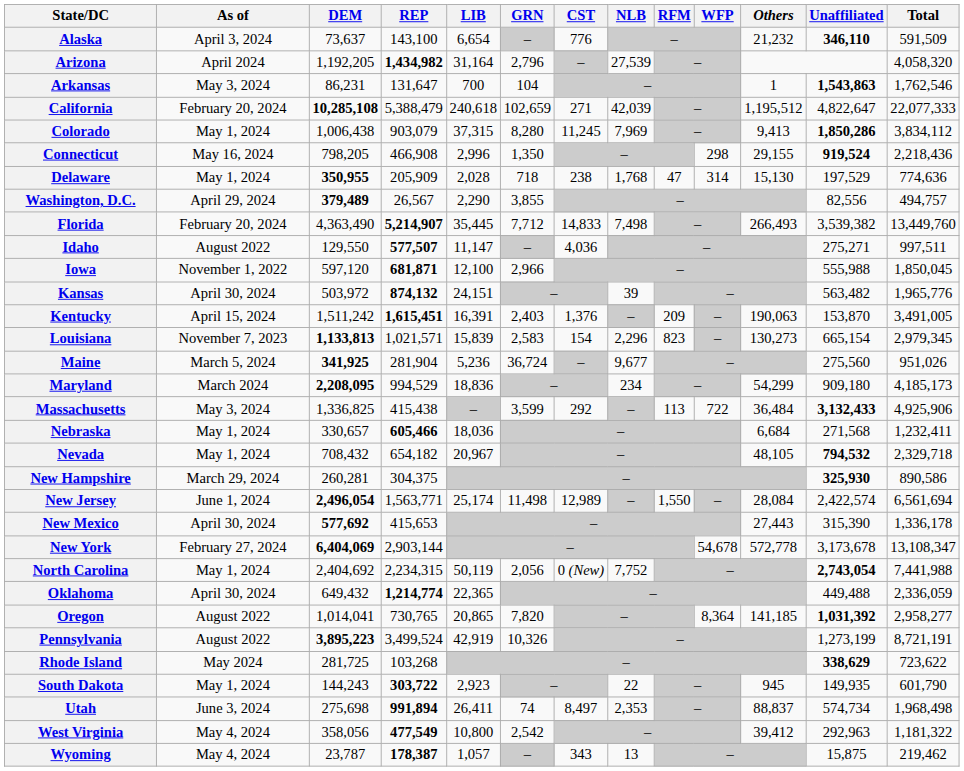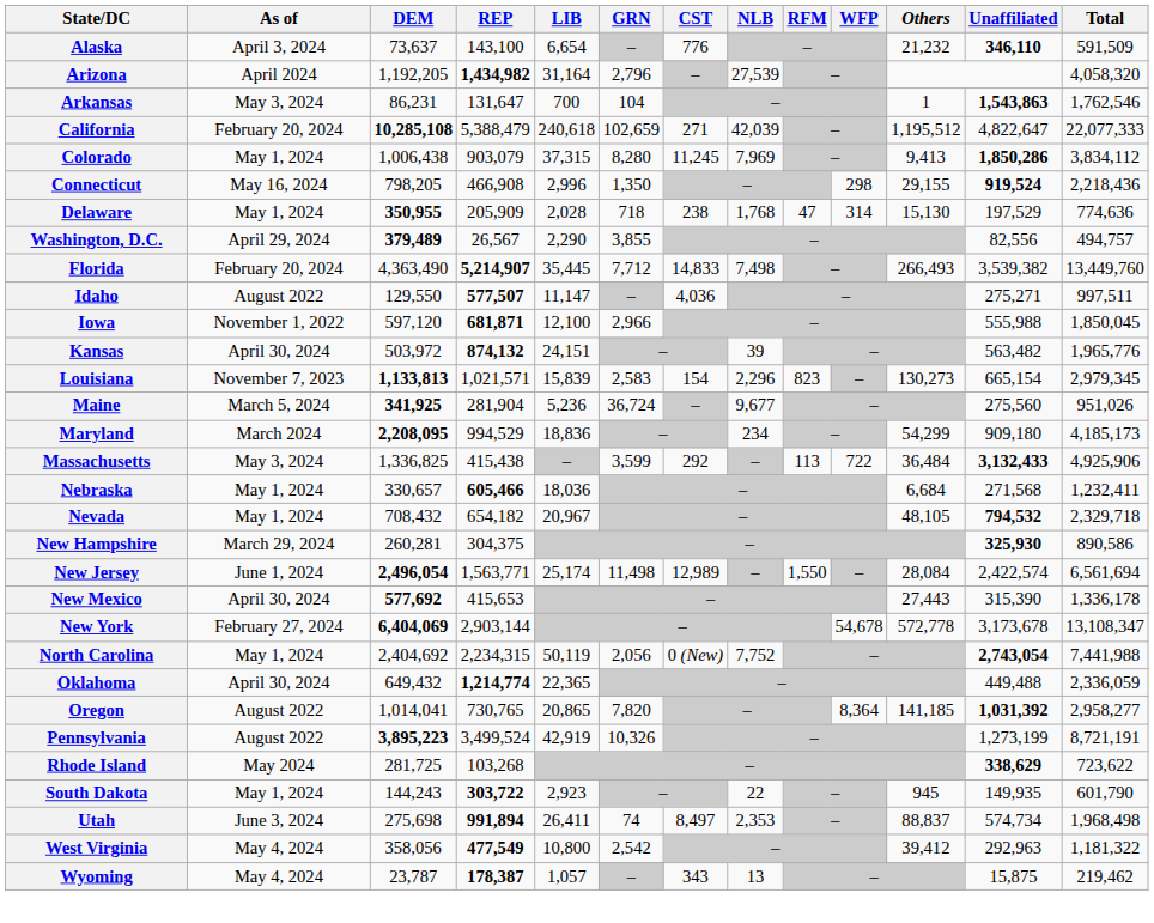- row: Kentucky | April 15, 2024 | 1,511,242 | 1,615,451 | 16,391 | 2,403 | 1,376 | – | 209 | – | 190,063 | 153,870 | 3,491,005
